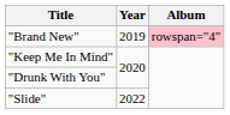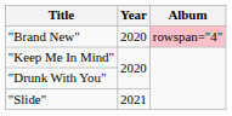"Brand New" | Year: 2019 -> 2020
"Slide" | Year: 2022 -> 2021
